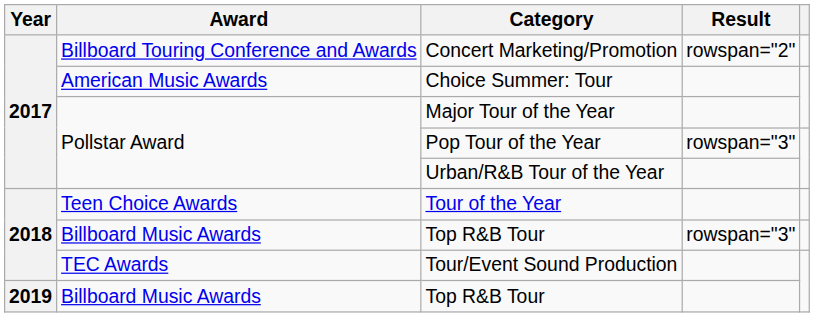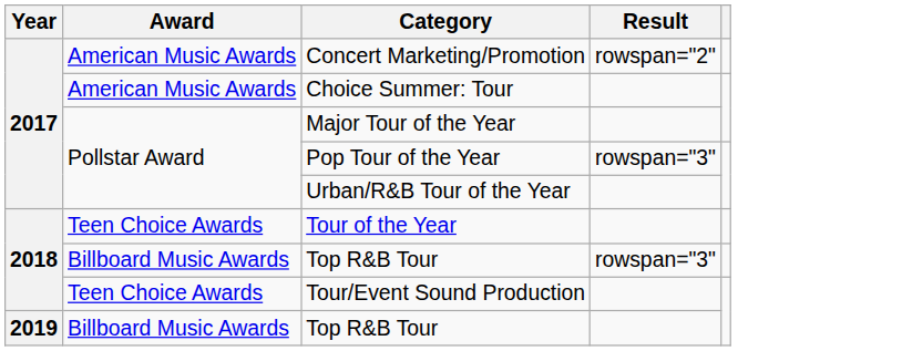Concert Marketing/Promotion | Award: Billboard Touring Conference and Awards -> American Music Awards
Tour/Event Sound Production | Award: TEC Awards -> Teen Choice Awards
